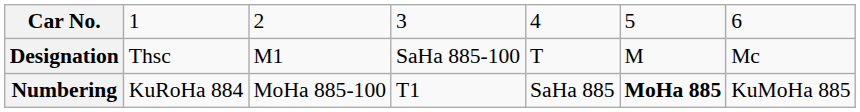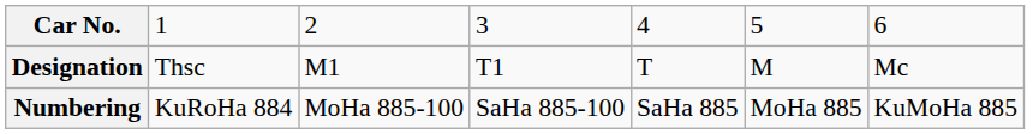Designation | column 4: SaHa 885-100 -> T1
Numbering | column 4: T1 -> SaHa 885-100
Numbering | column 6: bold -> normal
